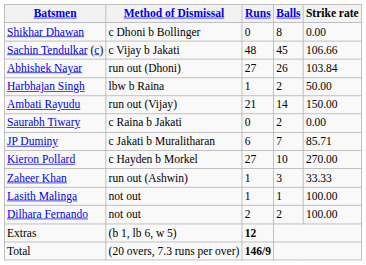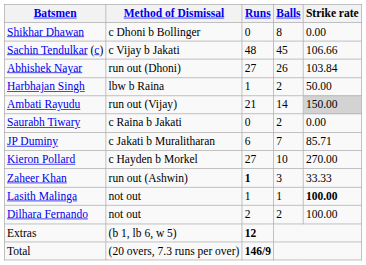Ambati Rayudu | Strike rate: no background -> lightgrey background
Zaheer Khan | Runs: normal -> bold
Lasith Malinga | Strike rate: normal -> bold
